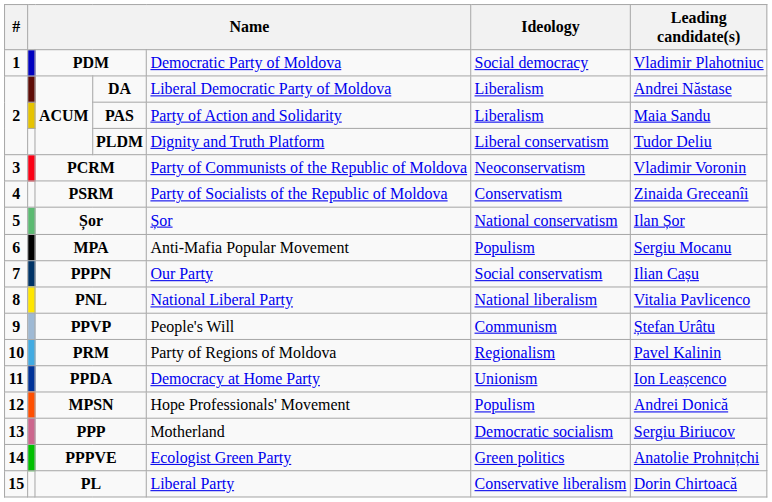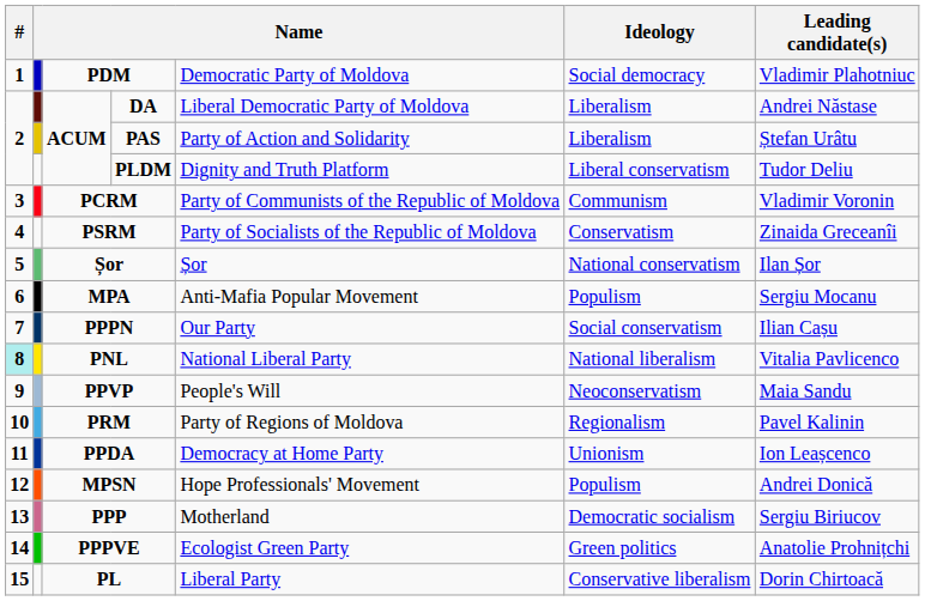PAS | Leading candidate(s): Maia Sandu -> Ștefan Urâtu
PCRM | Ideology: Neoconservatism -> Communism
PNL | #: no background -> paleturquoise background
PPVP | Ideology: Communism -> Neoconservatism
PPVP | Leading candidate(s): Ștefan Urâtu -> Maia Sandu
